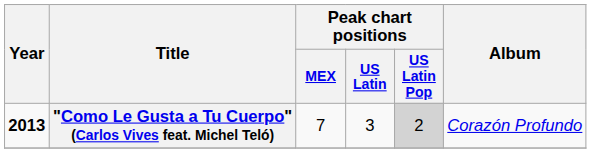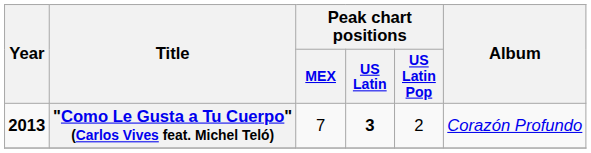"Como Le Gusta a Tu Cuerpo" (Carlos Vives feat. Michel Teló) | Peak chart positions / US Latin: normal -> bold
"Como Le Gusta a Tu Cuerpo" (Carlos Vives feat. Michel Teló) | Peak chart positions / US Latin Pop: lightgrey background -> no background
